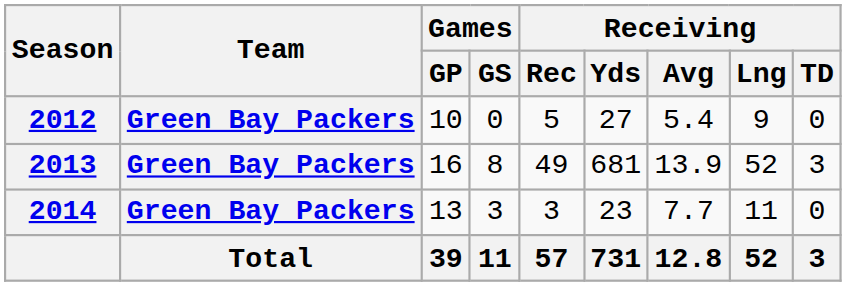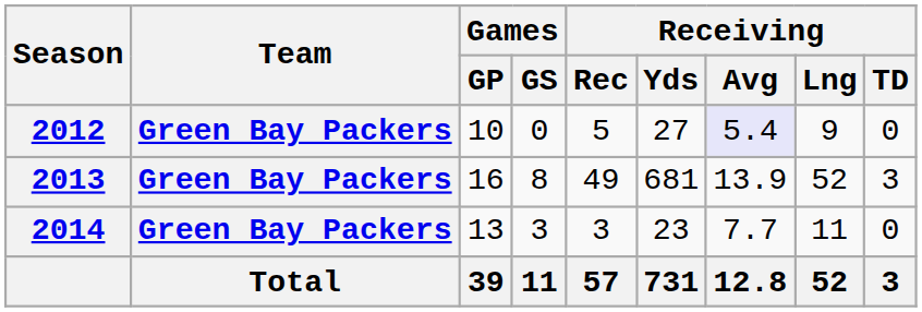2012 | Receiving / Avg: no background -> lavender background
